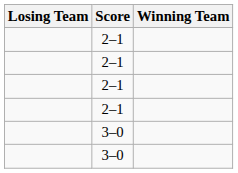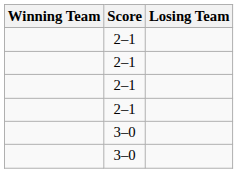columns swapped: Winning Team <-> Losing Team
